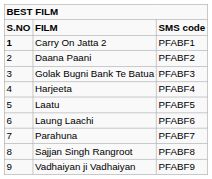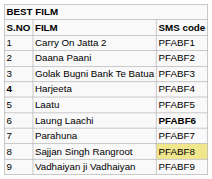Carry On Jatta 2 | column 1: bold -> normal
Harjeeta | column 1: normal -> bold
Laung Laachi | column 3: normal -> bold
Sajjan Singh Rangroot | column 3: no background -> khaki background
